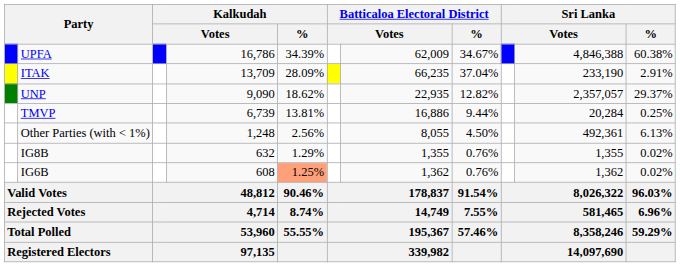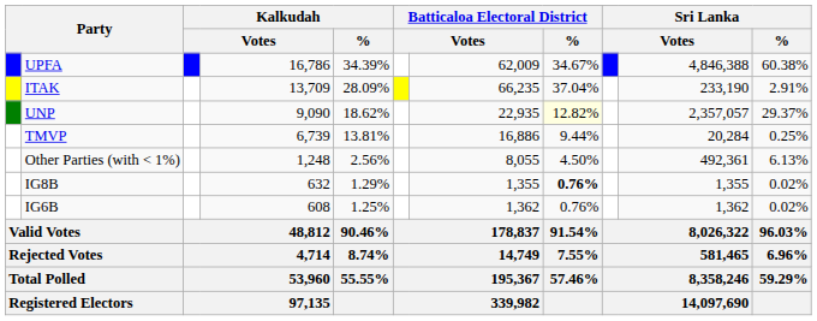UNP | Batticaloa Electoral District / %: no background -> lightyellow background
IG8B | Batticaloa Electoral District / %: normal -> bold
IG6B | Kalkudah / %: lightsalmon background -> no background
